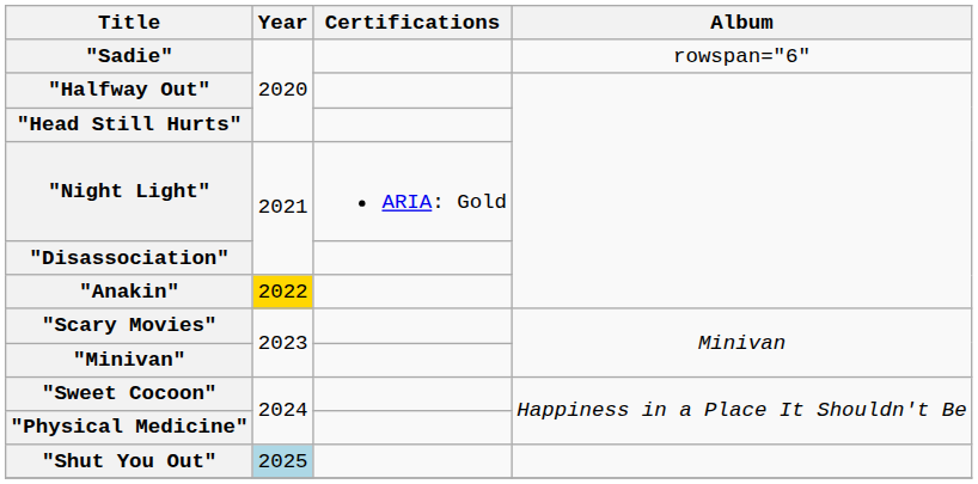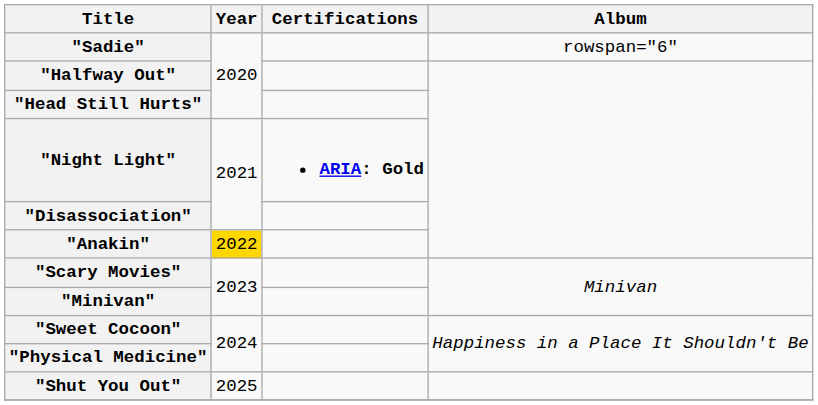"Night Light" | Certifications: normal -> bold
"Shut You Out" | Year: lightblue background -> no background
